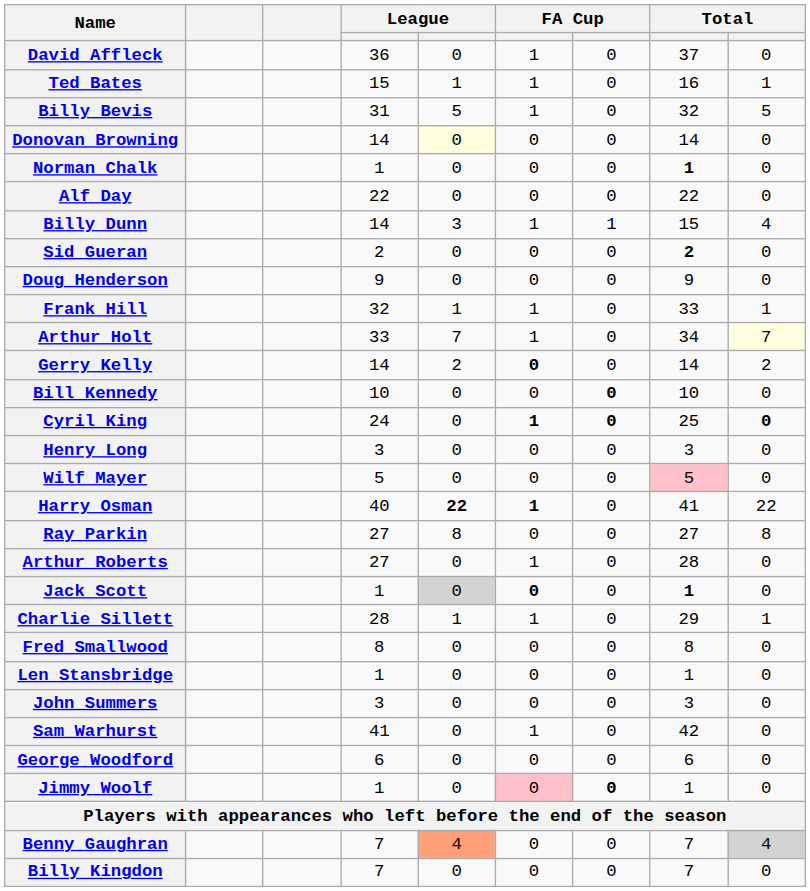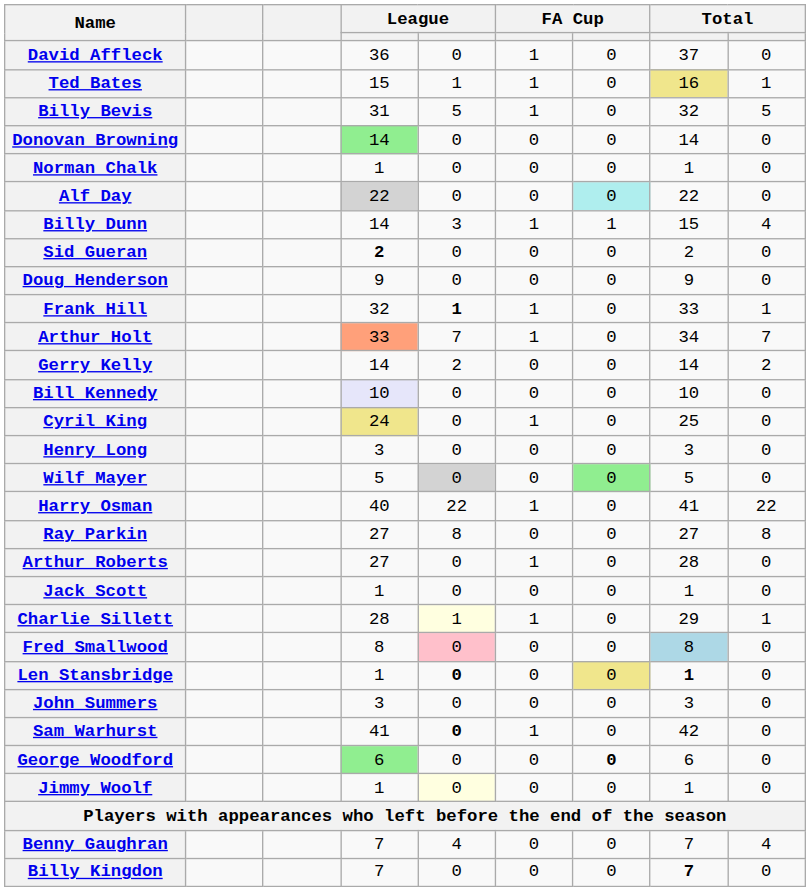Ted Bates | column 8: no background -> khaki background
Donovan Browning | column 4: no background -> lightgreen background
Donovan Browning | column 5: lightyellow background -> no background
Norman Chalk | column 8: bold -> normal
Alf Day | column 4: no background -> lightgrey background
Alf Day | column 7: no background -> paleturquoise background
Sid Gueran | column 4: normal -> bold
Sid Gueran | column 8: bold -> normal
Frank Hill | column 5: normal -> bold
Arthur Holt | column 4: no background -> lightsalmon background
Arthur Holt | column 9: lightyellow background -> no background
Gerry Kelly | column 6: bold -> normal
Bill Kennedy | column 4: no background -> lavender background
Bill Kennedy | column 7: bold -> normal
Cyril King | column 4: no background -> khaki background
Cyril King | column 6: bold -> normal
Cyril King | column 7: bold -> normal
Cyril King | column 9: bold -> normal
Wilf Mayer | column 5: no background -> lightgrey background
Wilf Mayer | column 7: no background -> lightgreen background
Wilf Mayer | column 8: pink background -> no background
Harry Osman | column 5: bold -> normal
Harry Osman | column 6: bold -> normal
Jack Scott | column 5: lightgrey background -> no background
Jack Scott | column 6: bold -> normal
Jack Scott | column 8: bold -> normal
Charlie Sillett | column 5: no background -> lightyellow background
Fred Smallwood | column 5: no background -> pink background
Fred Smallwood | column 8: no background -> lightblue background
Len Stansbridge | column 5: normal -> bold
Len Stansbridge | column 7: no background -> khaki background
Len Stansbridge | column 8: normal -> bold
Sam Warhurst | column 5: normal -> bold
George Woodford | column 4: no background -> lightgreen background
George Woodford | column 7: normal -> bold
Jimmy Woolf | column 5: no background -> lightyellow background
Jimmy Woolf | column 6: pink background -> no background
Jimmy Woolf | column 7: bold -> normal
Benny Gaughran | column 5: lightsalmon background -> no background
Benny Gaughran | column 9: lightgrey background -> no background
Billy Kingdon | column 8: normal -> bold
